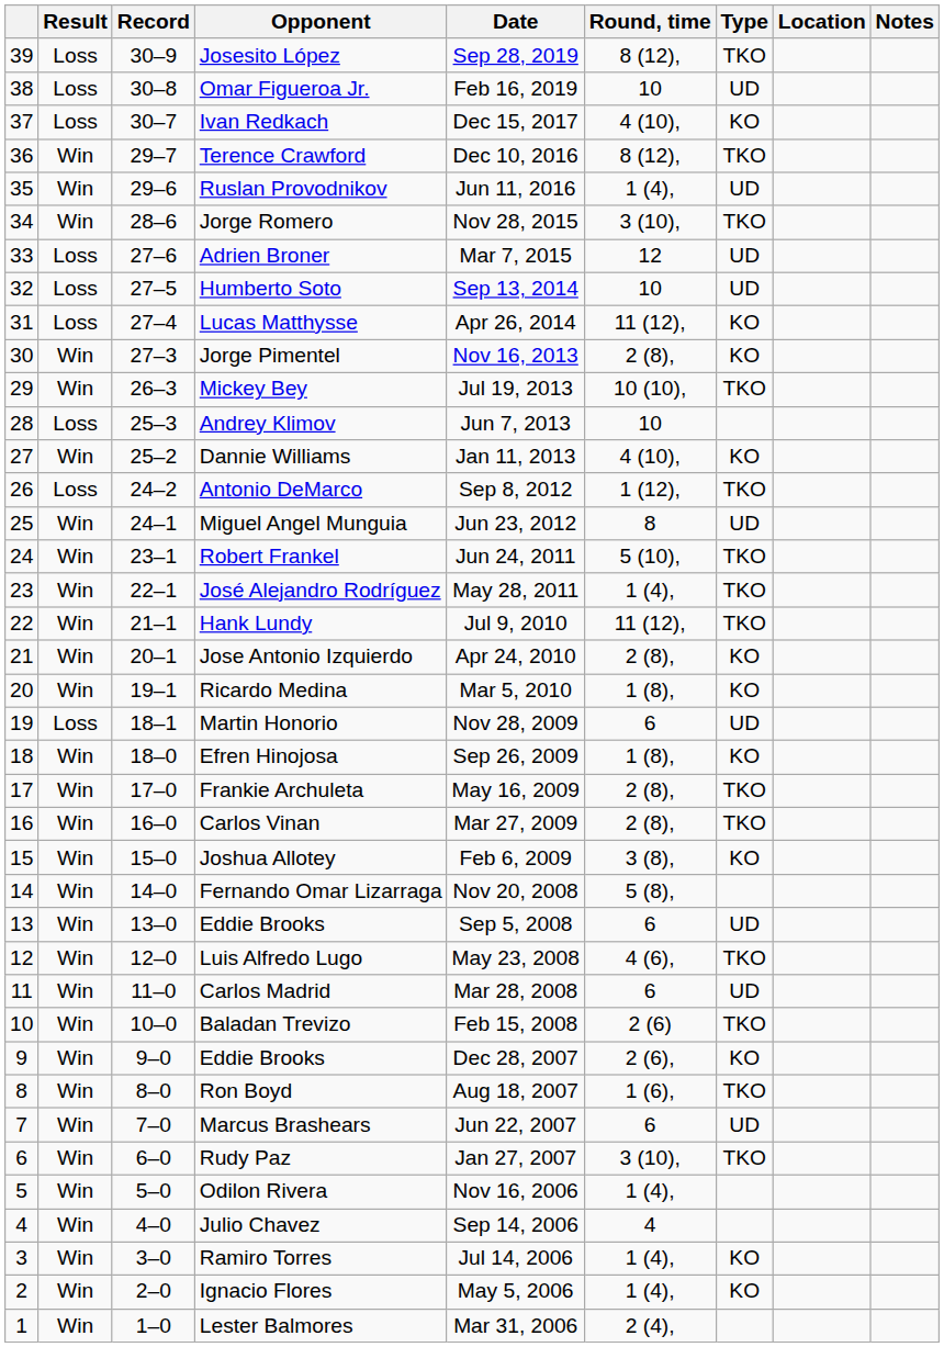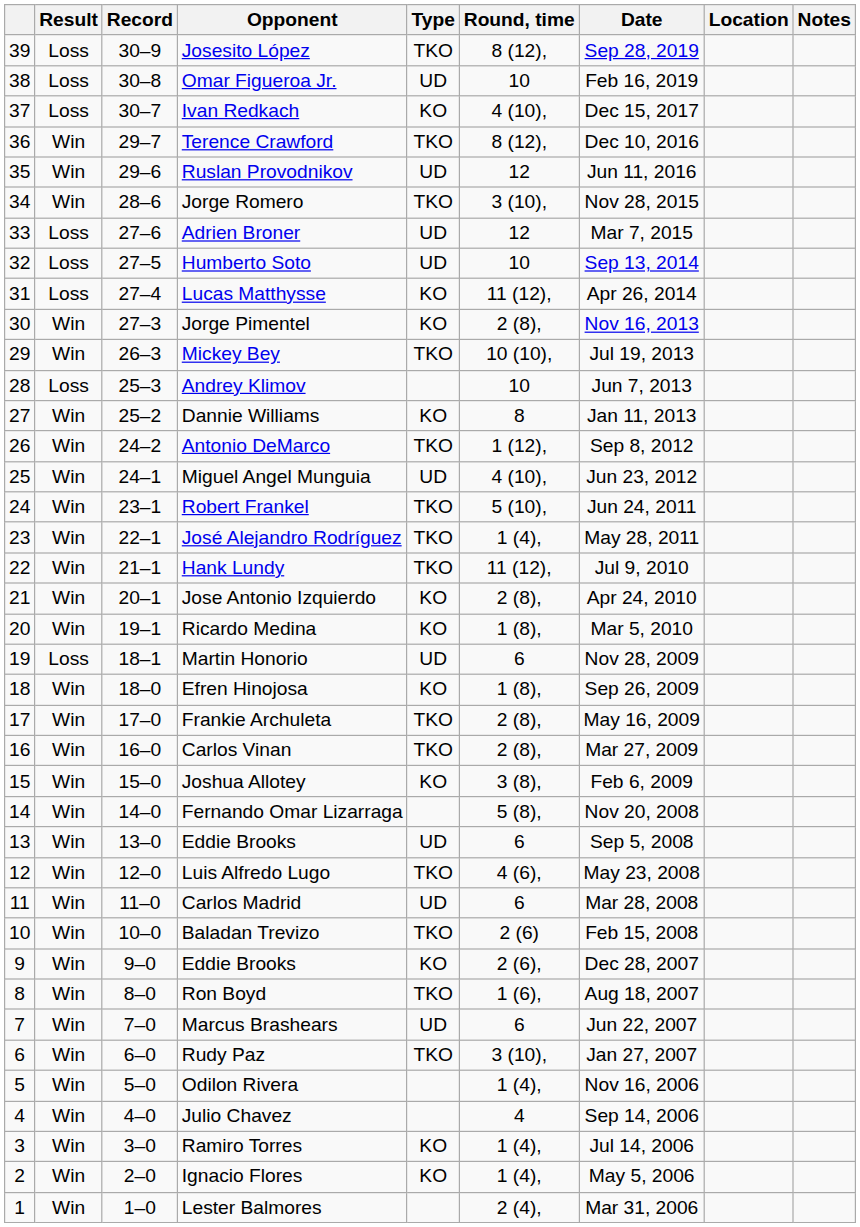columns swapped: Type <-> Date
Ruslan Provodnikov | Round, time: 1 (4), -> 12
Dannie Williams | Round, time: 4 (10), -> 8
Antonio DeMarco | Result: Loss -> Win
Miguel Angel Munguia | Round, time: 8 -> 4 (10),
